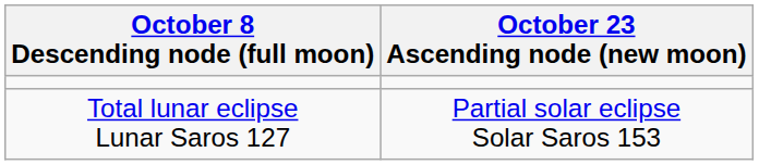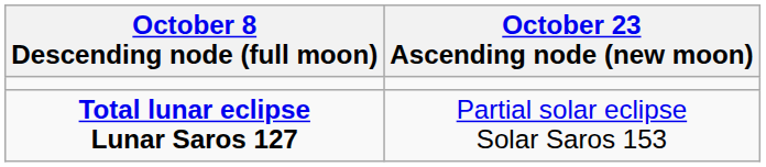row 3 | October 8 Descending node (full moon): normal -> bold
